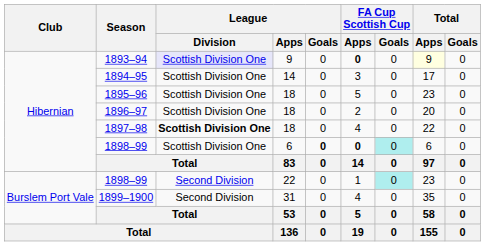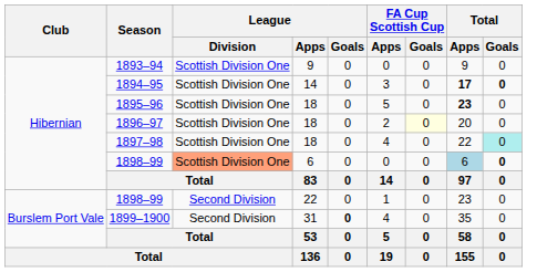1893–94 | League / Division: lavender background -> no background
1893–94 | FA Cup Scottish Cup / Apps: bold -> normal
1893–94 | Total / Apps: lightyellow background -> no background
1894–95 | Total / Apps: normal -> bold
1894–95 | Total / Goals: normal -> bold
1895–96 | Total / Apps: normal -> bold
1896–97 | FA Cup Scottish Cup / Goals: no background -> lightyellow background
1897–98 | League / Division: bold -> normal
1897–98 | Total / Goals: no background -> paleturquoise background
1898–99 / 6 | League / Division: no background -> lightsalmon background
1898–99 / 6 | League / Goals: bold -> normal
1898–99 / 6 | FA Cup Scottish Cup / Apps: bold -> normal
1898–99 / 6 | FA Cup Scottish Cup / Goals: paleturquoise background -> no background
1898–99 / 6 | Total / Apps: no background -> lightblue background
1898–99 / 6 | Total / Goals: normal -> bold
1898–99 / 22 | FA Cup Scottish Cup / Goals: paleturquoise background -> no background
1899–1900 | League / Goals: normal -> bold
